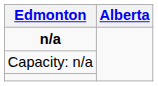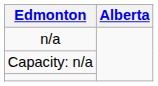n/a | Edmonton: bold -> normal
